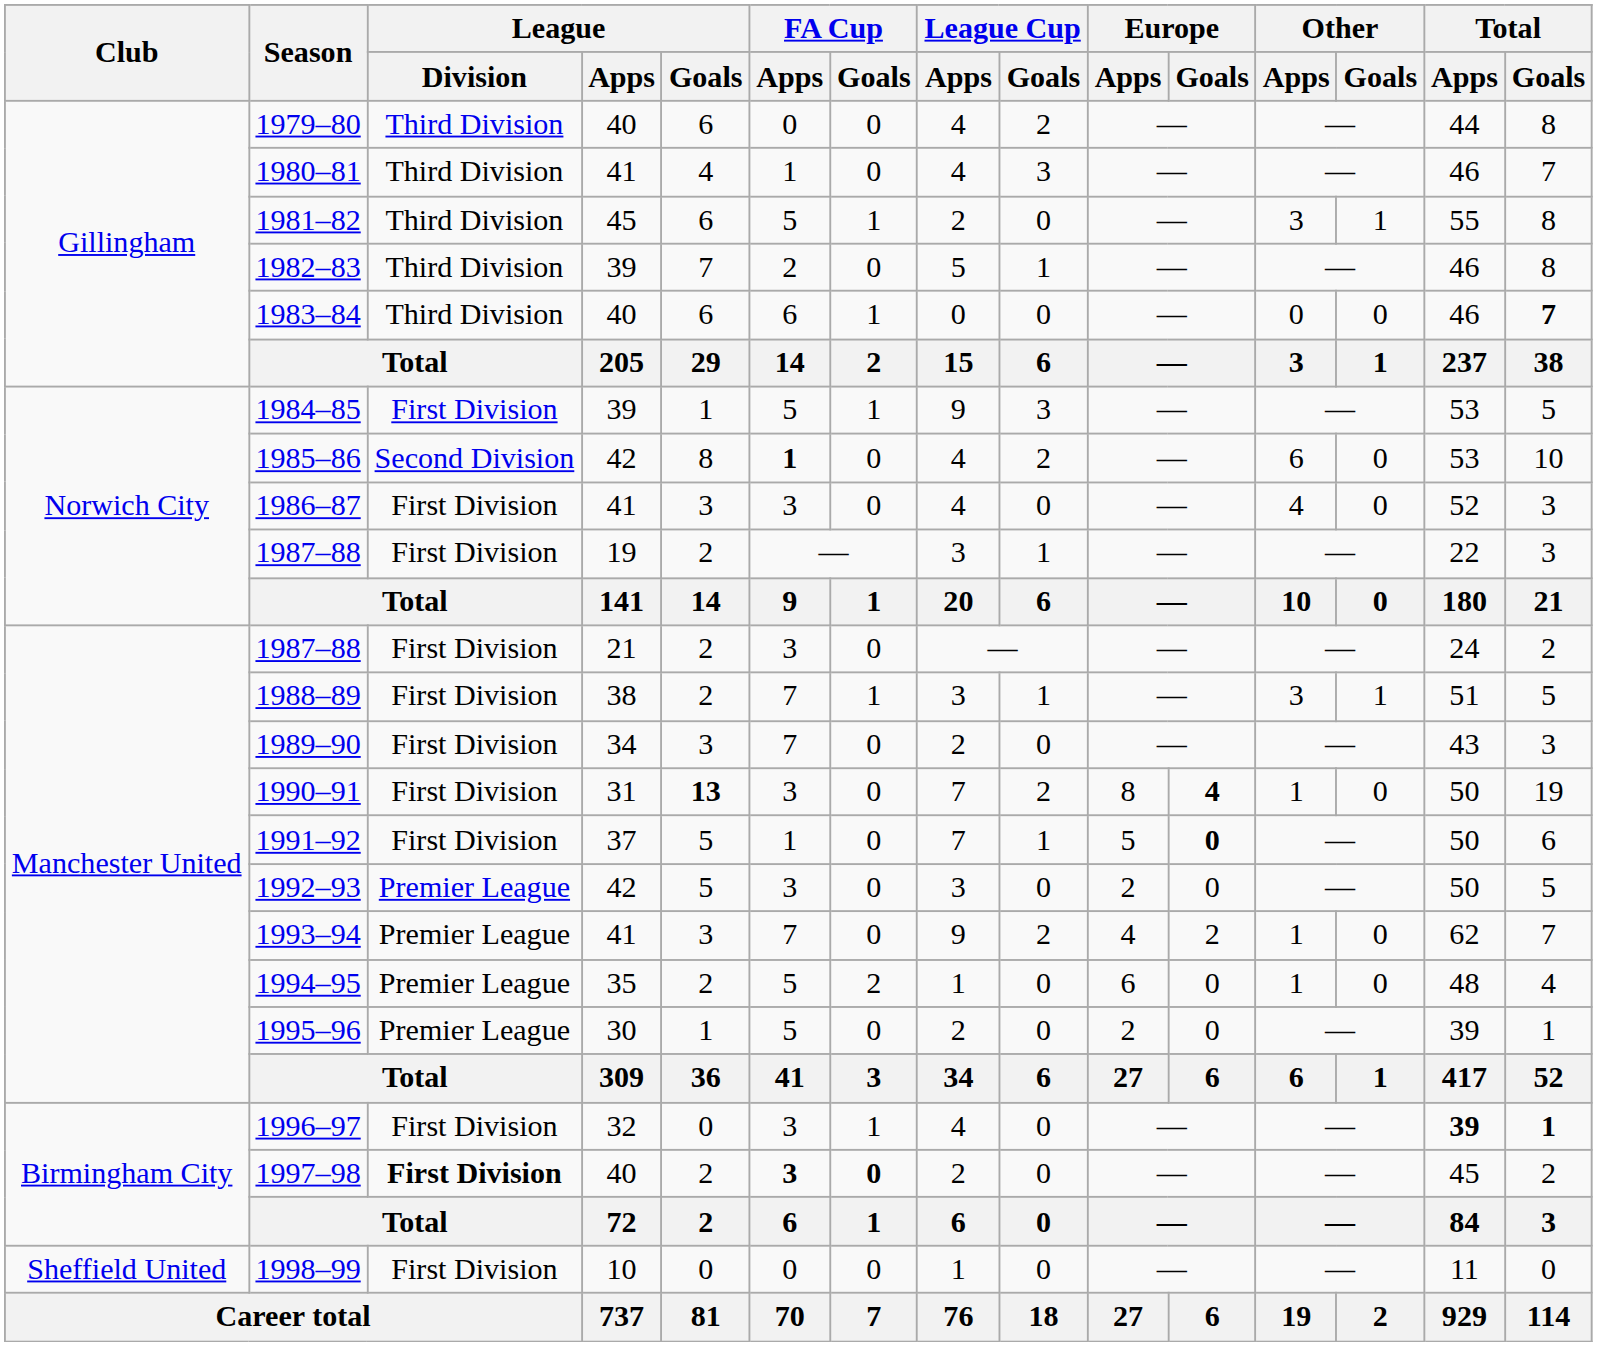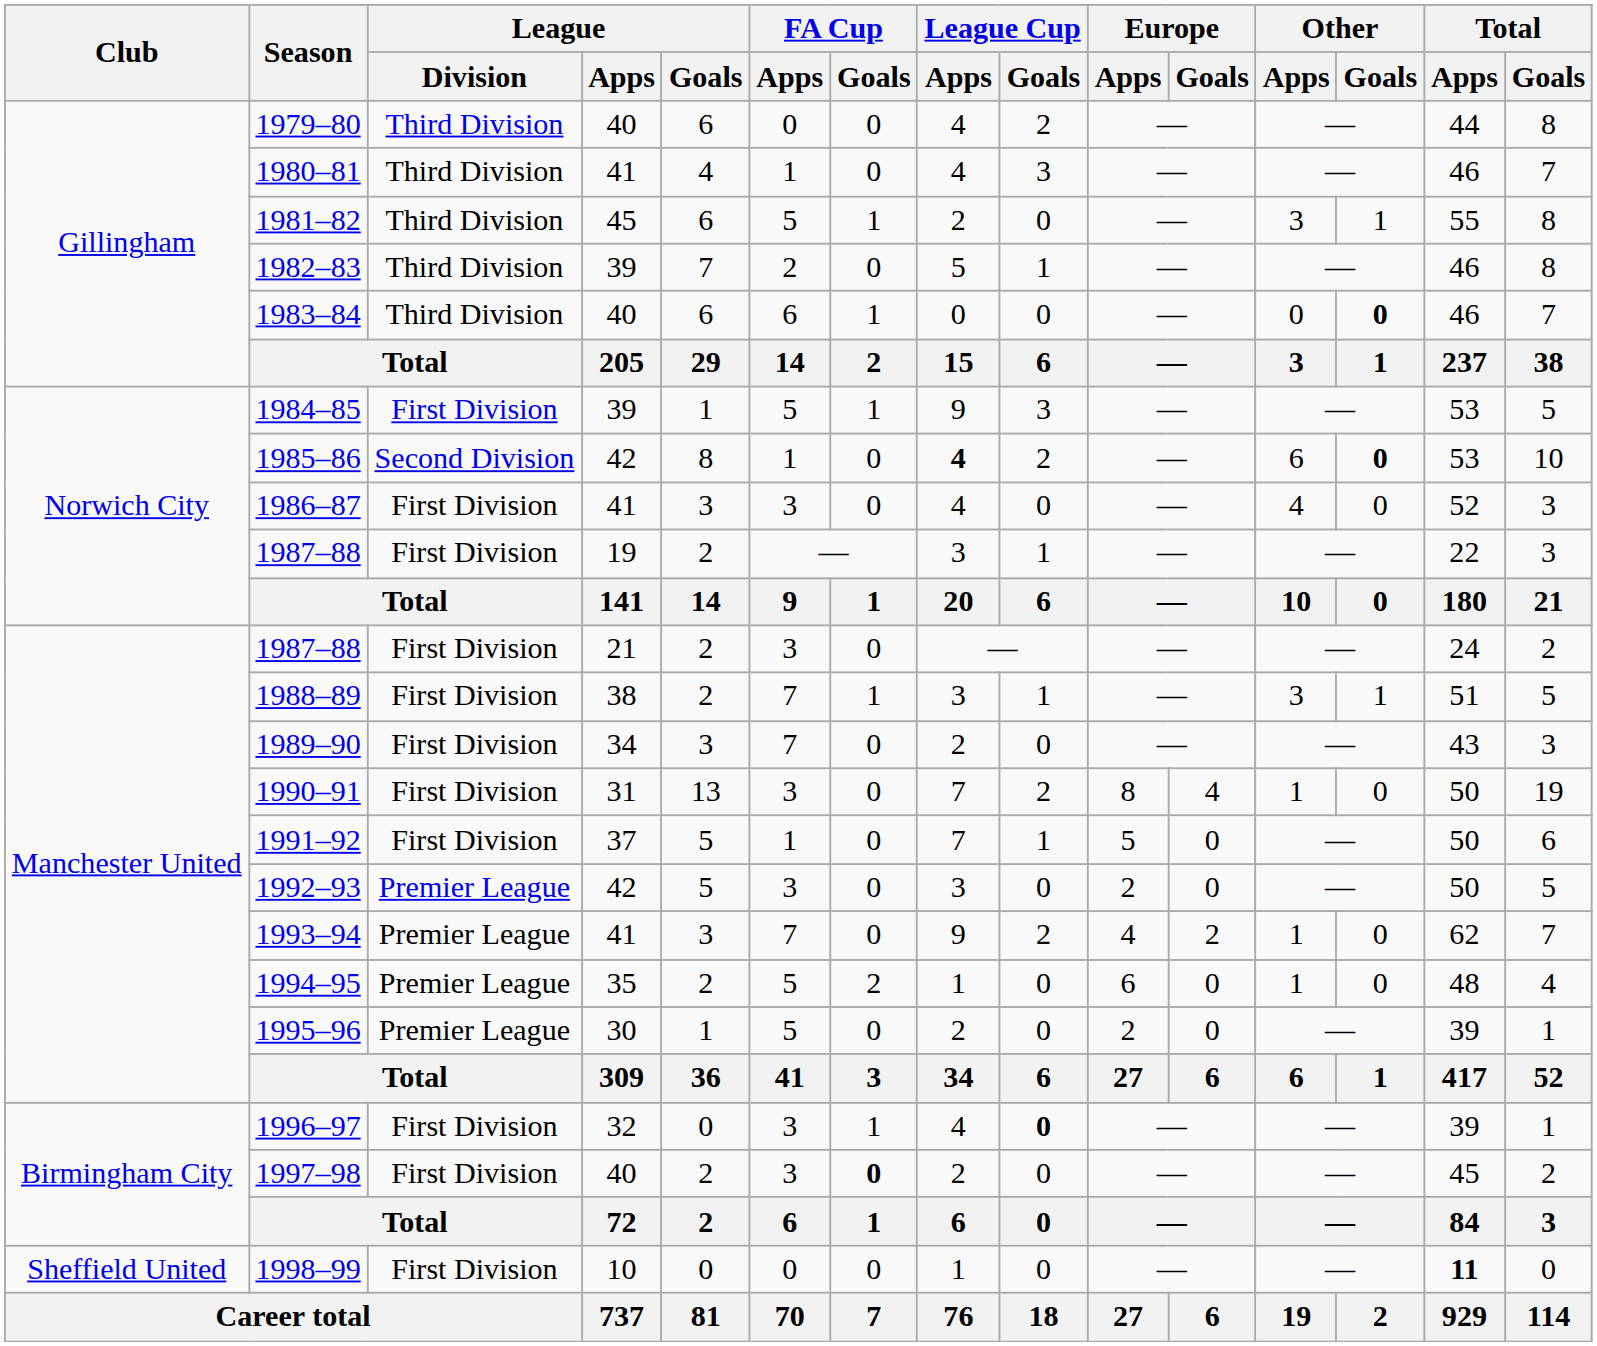1983–84 | Other / Goals: normal -> bold
1983–84 | Total / Goals: bold -> normal
1985–86 | FA Cup / Apps: bold -> normal
1985–86 | League Cup / Apps: normal -> bold
1985–86 | Other / Goals: normal -> bold
1990–91 | League / Goals: bold -> normal
1990–91 | Europe / Goals: bold -> normal
1991–92 | Europe / Goals: bold -> normal
1996–97 | League Cup / Goals: normal -> bold
1996–97 | Total / Apps: bold -> normal
1996–97 | Total / Goals: bold -> normal
1997–98 | League / Division: bold -> normal
1997–98 | FA Cup / Apps: bold -> normal
1998–99 | Total / Apps: normal -> bold
